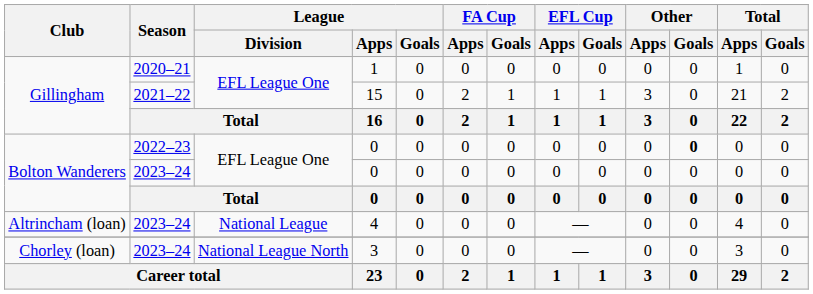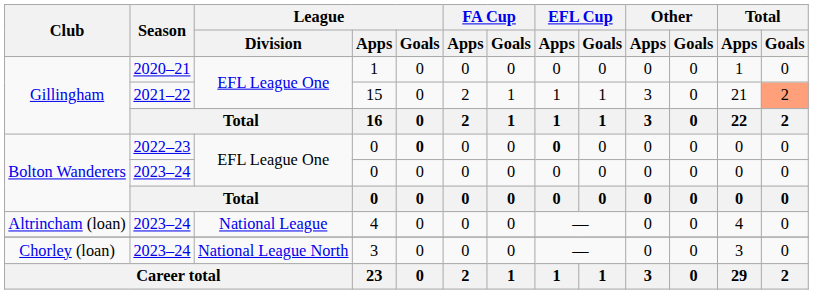15 | Total / Goals: no background -> lightsalmon background
2022–23 / 0 | League / Goals: normal -> bold
2022–23 / 0 | EFL Cup / Apps: normal -> bold
2022–23 / 0 | Other / Goals: bold -> normal
